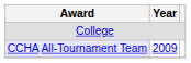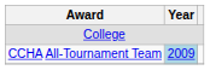CCHA All-Tournament Team | Award: lavender background -> no background
CCHA All-Tournament Team | Year: no background -> lightblue background
